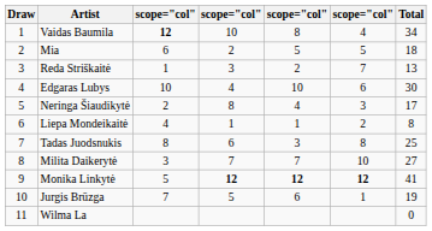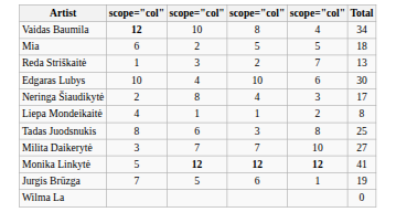- column: Draw | 1 | 2 | 3 | 4 | 5 | 6 | 7 | 8 | 9 | 10 | 11
